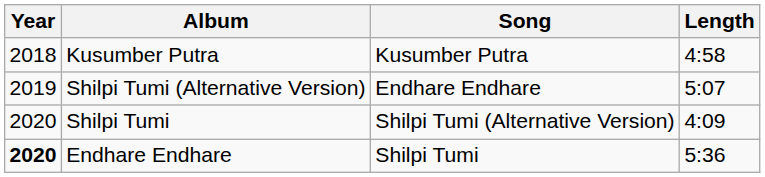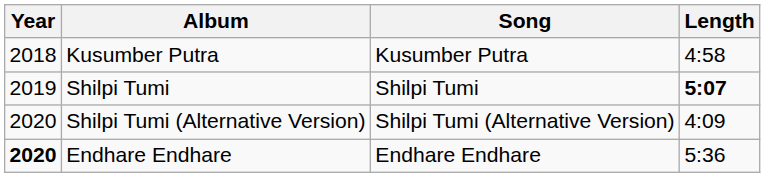row 3 | Album: Shilpi Tumi (Alternative Version) -> Shilpi Tumi
row 3 | Song: Endhare Endhare -> Shilpi Tumi
row 3 | Length: normal -> bold
row 4 | Album: Shilpi Tumi -> Shilpi Tumi (Alternative Version)
row 5 | Song: Shilpi Tumi -> Endhare Endhare
